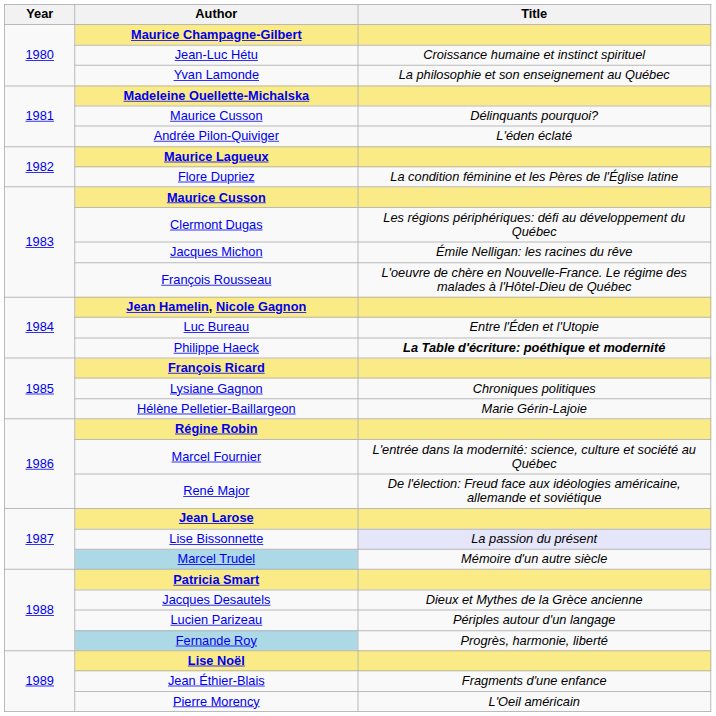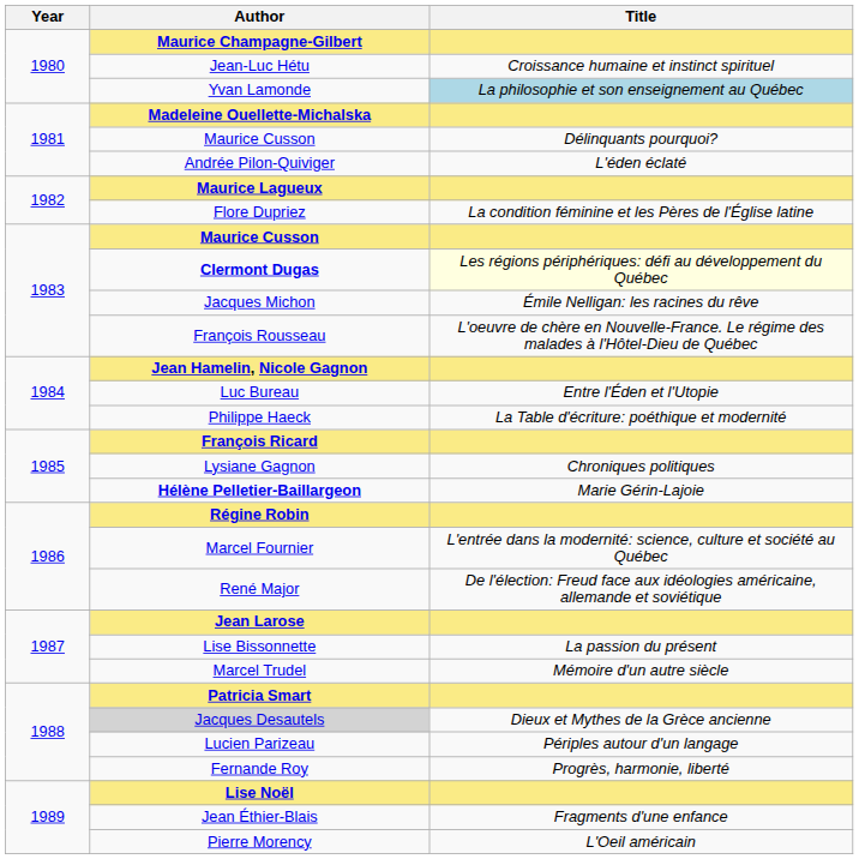Yvan Lamonde | Title: no background -> lightblue background
Clermont Dugas | Author: normal -> bold
Clermont Dugas | Title: no background -> lightyellow background
Philippe Haeck | Title: bold -> normal
Hélène Pelletier-Baillargeon | Author: normal -> bold
Lise Bissonnette | Title: lavender background -> no background
Marcel Trudel | Author: lightblue background -> no background
Jacques Desautels | Author: no background -> lightgrey background
Fernande Roy | Author: lightblue background -> no background
